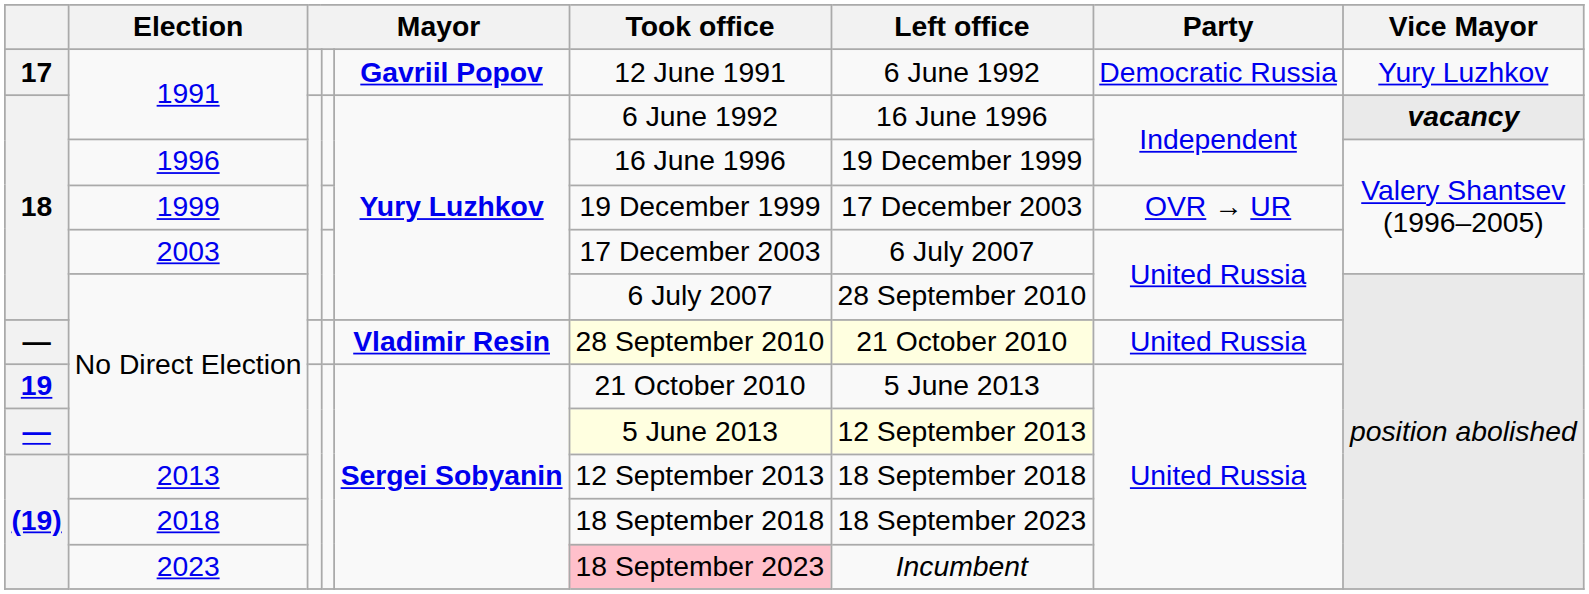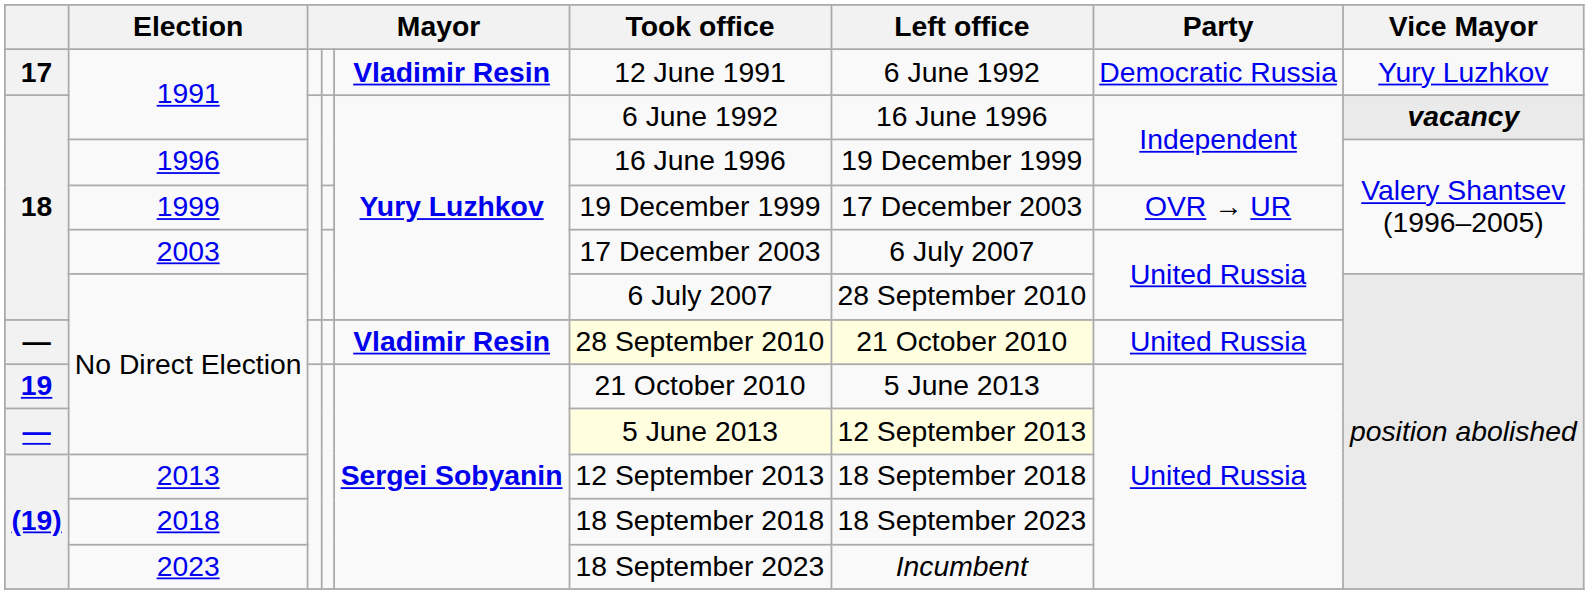17 / 1991 | column 5: Gavriil Popov -> Vladimir Resin
2023 | Took office: pink background -> no background
